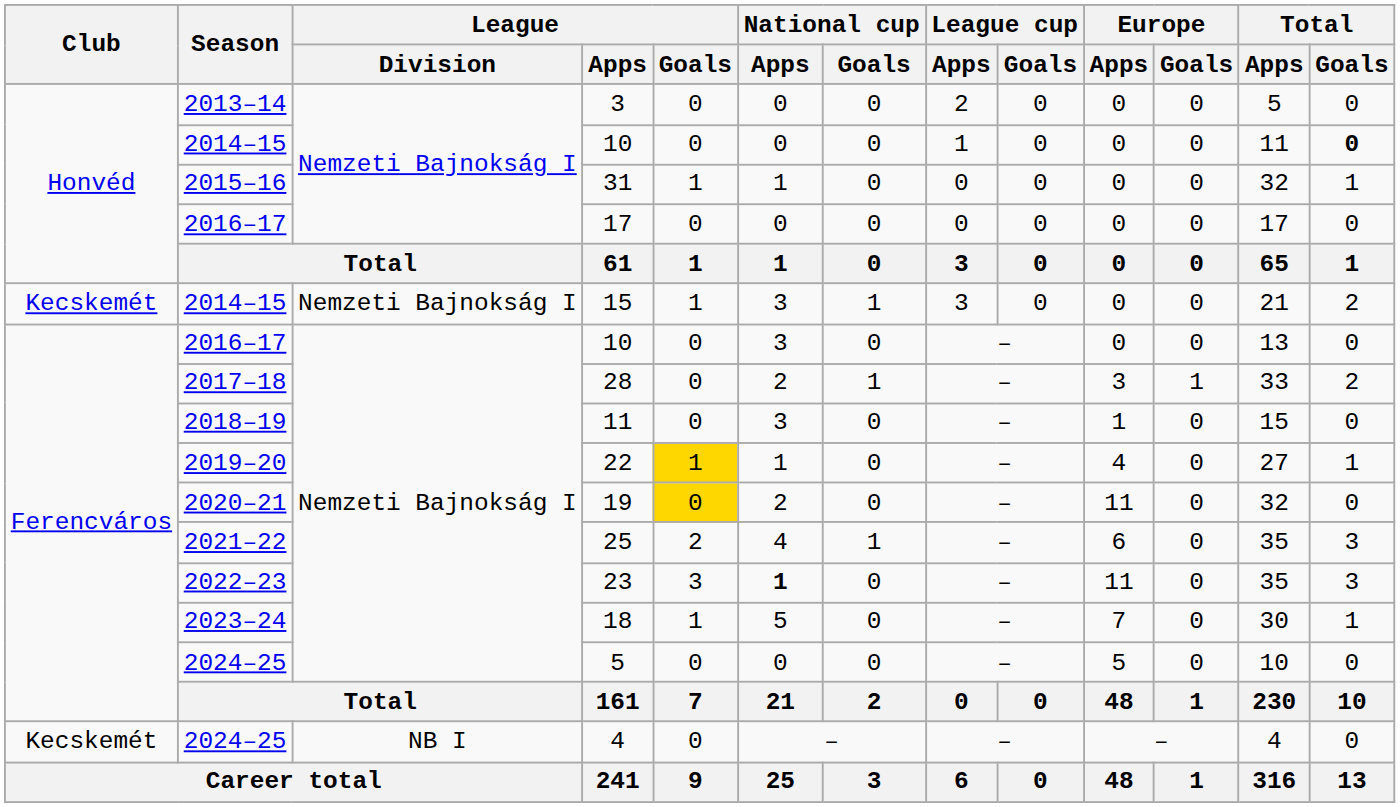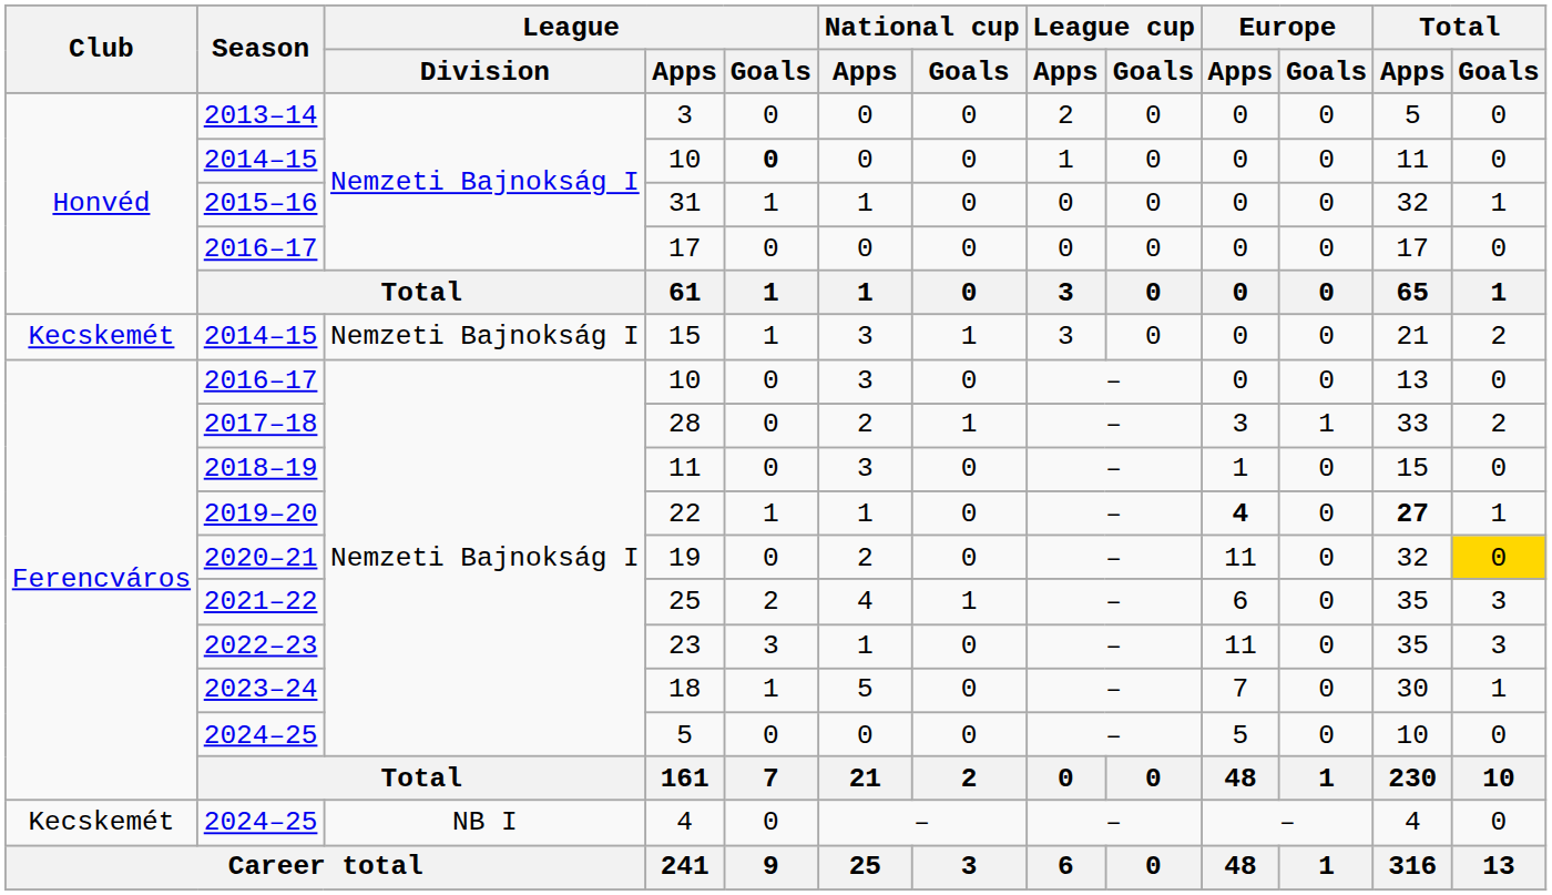2014–15 / 10 | League / Goals: normal -> bold
2014–15 / 10 | Total / Goals: bold -> normal
22 | League / Goals: gold background -> no background
22 | Europe / Apps: normal -> bold
22 | Total / Apps: normal -> bold
19 | League / Goals: gold background -> no background
19 | Total / Goals: no background -> gold background
23 | National cup / Apps: bold -> normal
